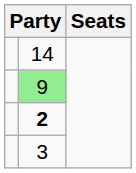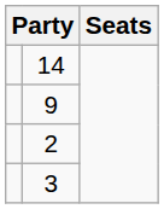9 | column 2: lightgreen background -> no background
2 | column 2: bold -> normal
